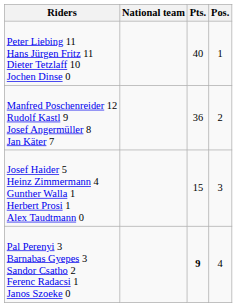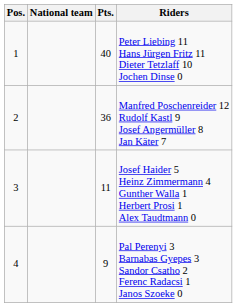columns swapped: Pos. <-> Riders
row 4 | Pts.: 15 -> 11
row 5 | Pts.: bold -> normal
